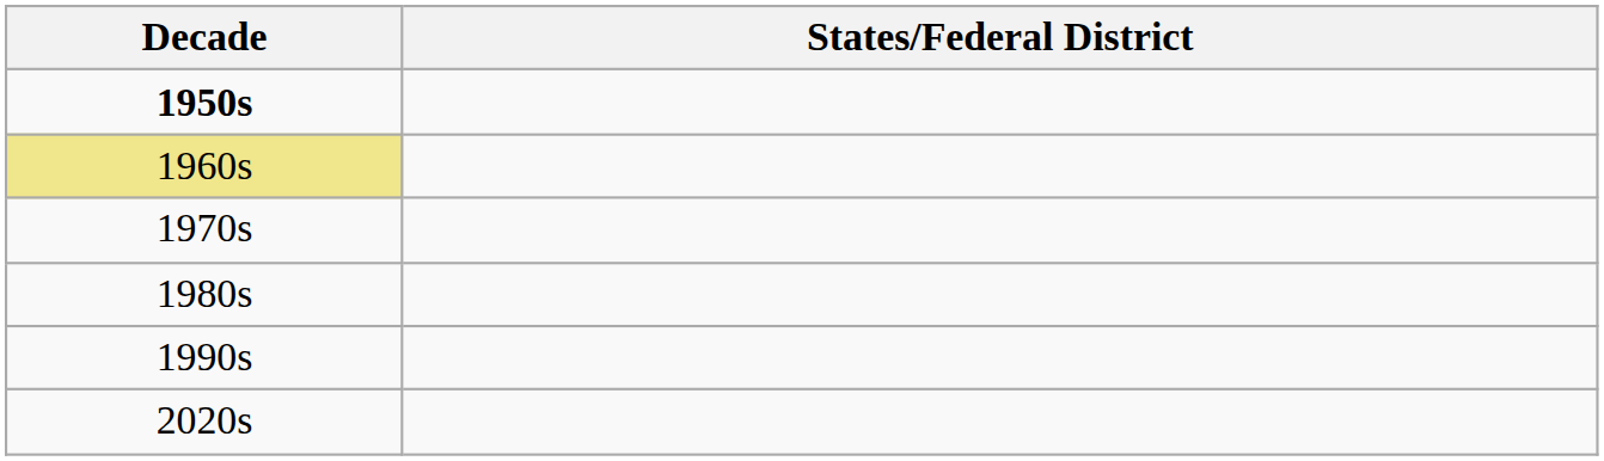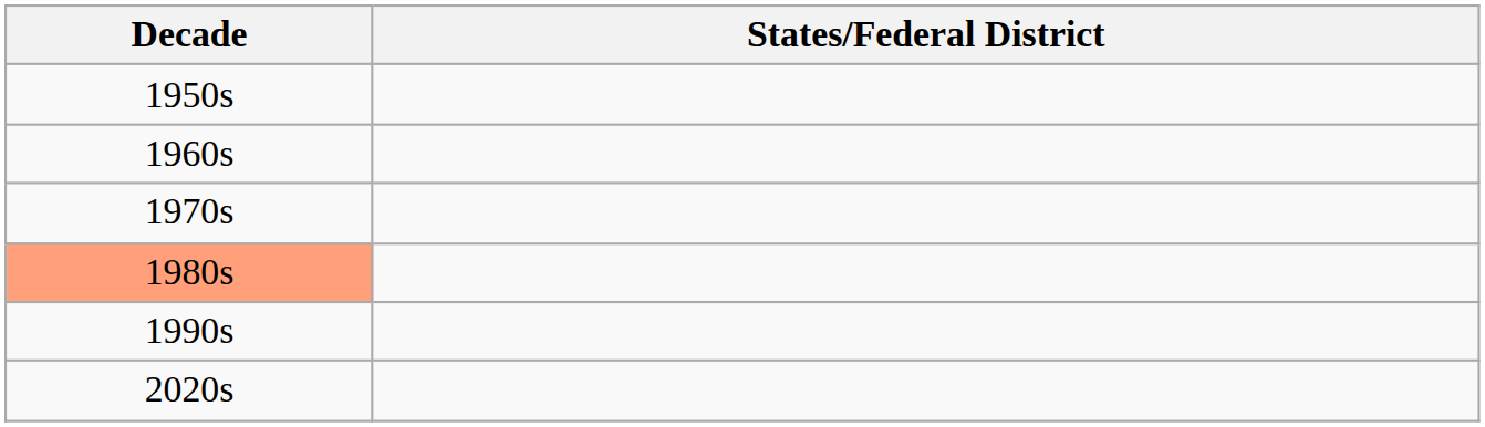1950s | Decade: bold -> normal
1960s | Decade: khaki background -> no background
1980s | Decade: no background -> lightsalmon background
